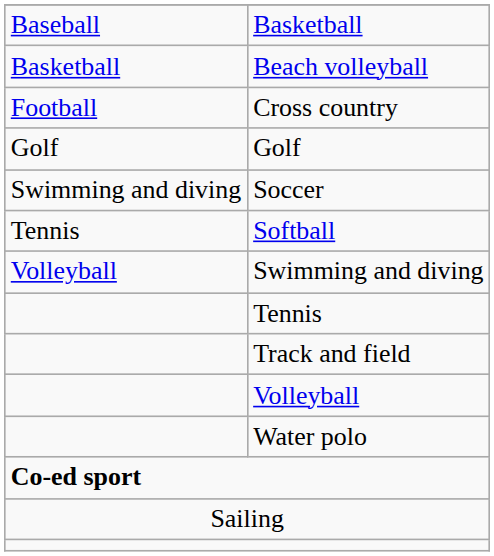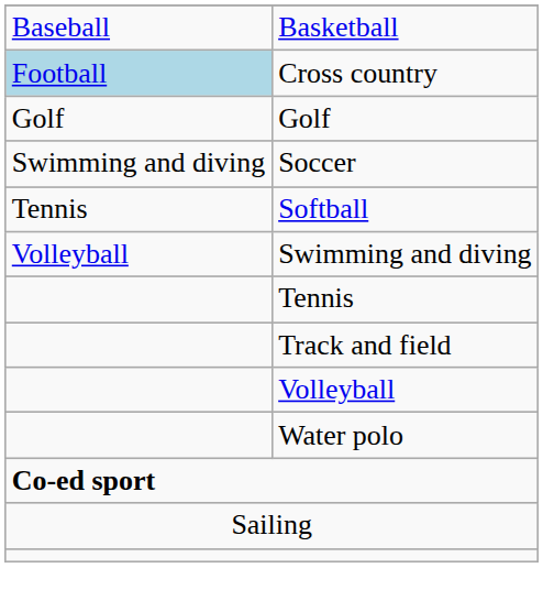- row: Basketball | Beach volleyball
Cross country | column 1: no background -> lightblue background
